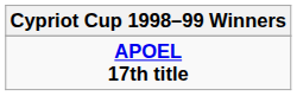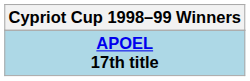row 2 | column 1: no background -> lightblue background
